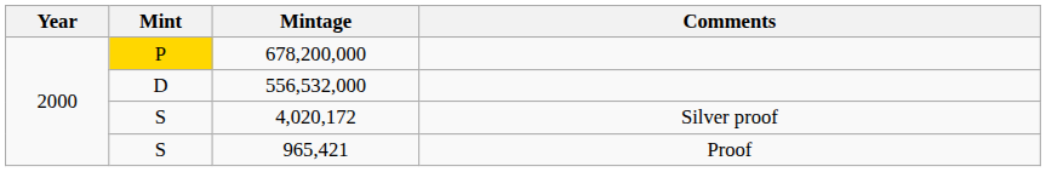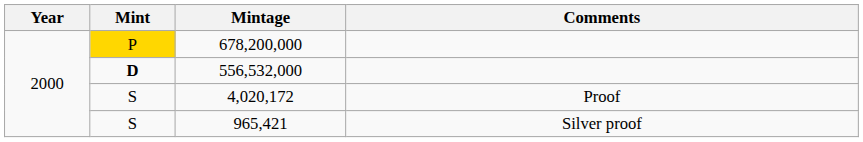556,532,000 | Mint: normal -> bold
4,020,172 | Comments: Silver proof -> Proof
965,421 | Comments: Proof -> Silver proof
